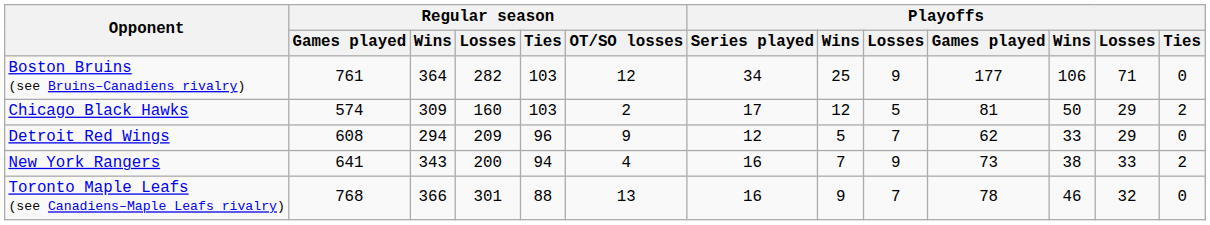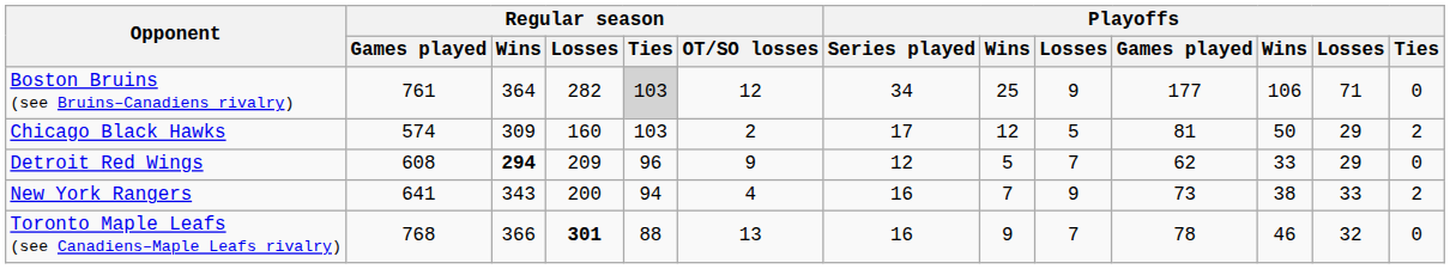Boston Bruins (see Bruins–Canadiens rivalry) | Regular season / Ties: no background -> lightgrey background
Detroit Red Wings | Regular season / Wins: normal -> bold
Toronto Maple Leafs (see Canadiens–Maple Leafs rivalry) | Regular season / Losses: normal -> bold
